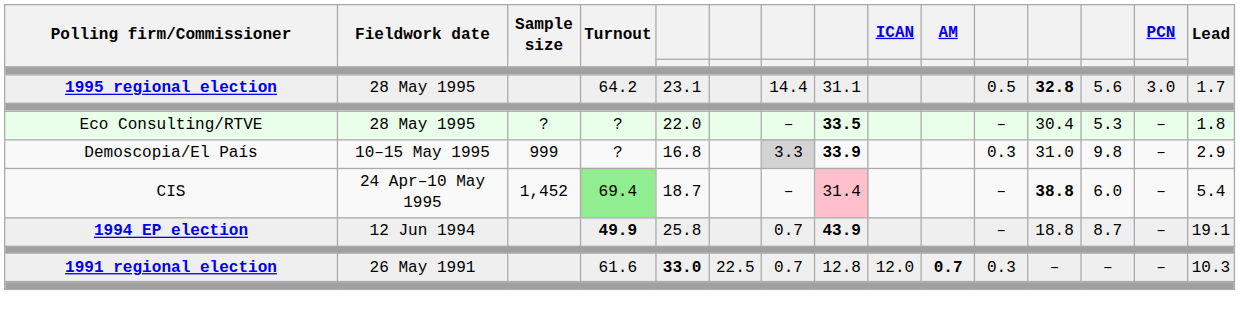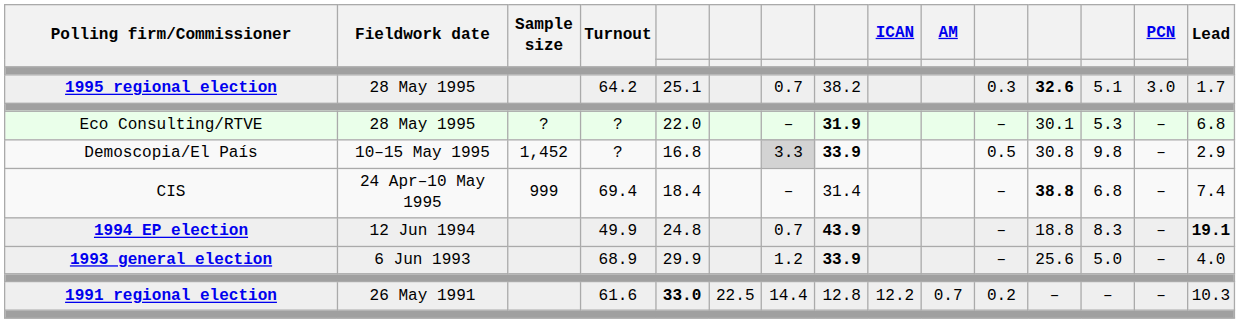1995 regional election | column 5: 23.1 -> 25.1
1995 regional election | column 7: 14.4 -> 0.7
1995 regional election | column 8: 31.1 -> 38.2
1995 regional election | column 11: 0.5 -> 0.3
1995 regional election | column 12: 32.8 -> 32.6
1995 regional election | column 13: 5.6 -> 5.1
Eco Consulting/RTVE | column 8: 33.5 -> 31.9
Eco Consulting/RTVE | column 12: 30.4 -> 30.1
Eco Consulting/RTVE | Lead: 1.8 -> 6.8
Demoscopia/El País | Sample size: 999 -> 1,452
Demoscopia/El País | column 11: 0.3 -> 0.5
Demoscopia/El País | column 12: 31.0 -> 30.8
CIS | Sample size: 1,452 -> 999
CIS | Turnout: lightgreen background -> no background
CIS | column 5: 18.7 -> 18.4
CIS | column 8: pink background -> no background
CIS | column 13: 6.0 -> 6.8
CIS | Lead: 5.4 -> 7.4
1994 EP election | Turnout: bold -> normal
1994 EP election | column 5: 25.8 -> 24.8
1994 EP election | column 13: 8.7 -> 8.3
1994 EP election | Lead: normal -> bold
+ row: 1993 general election | 6 Jun 1993 | 68.9 | 29.9 | 1.2 | 33.9 | – | 25.6 | 5.0 | – | 4.0
1991 regional election | column 7: 0.7 -> 14.4
1991 regional election | ICAN: 12.0 -> 12.2
1991 regional election | AM: bold -> normal
1991 regional election | column 11: 0.3 -> 0.2
